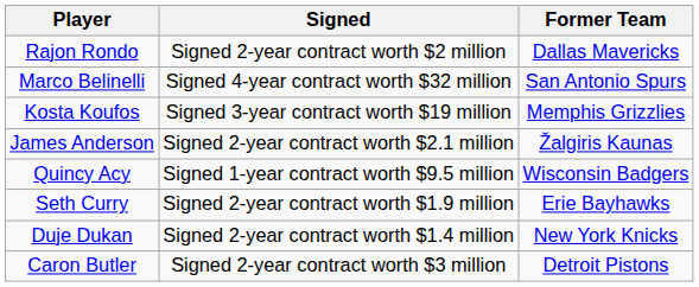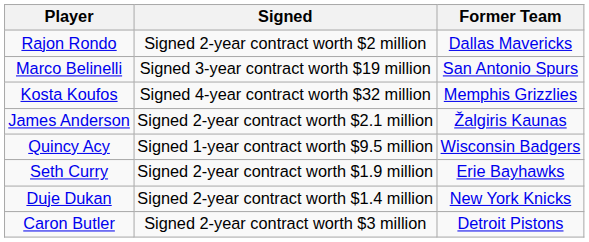Marco Belinelli | Signed: Signed 4-year contract worth $32 million -> Signed 3-year contract worth $19 million
Kosta Koufos | Signed: Signed 3-year contract worth $19 million -> Signed 4-year contract worth $32 million
